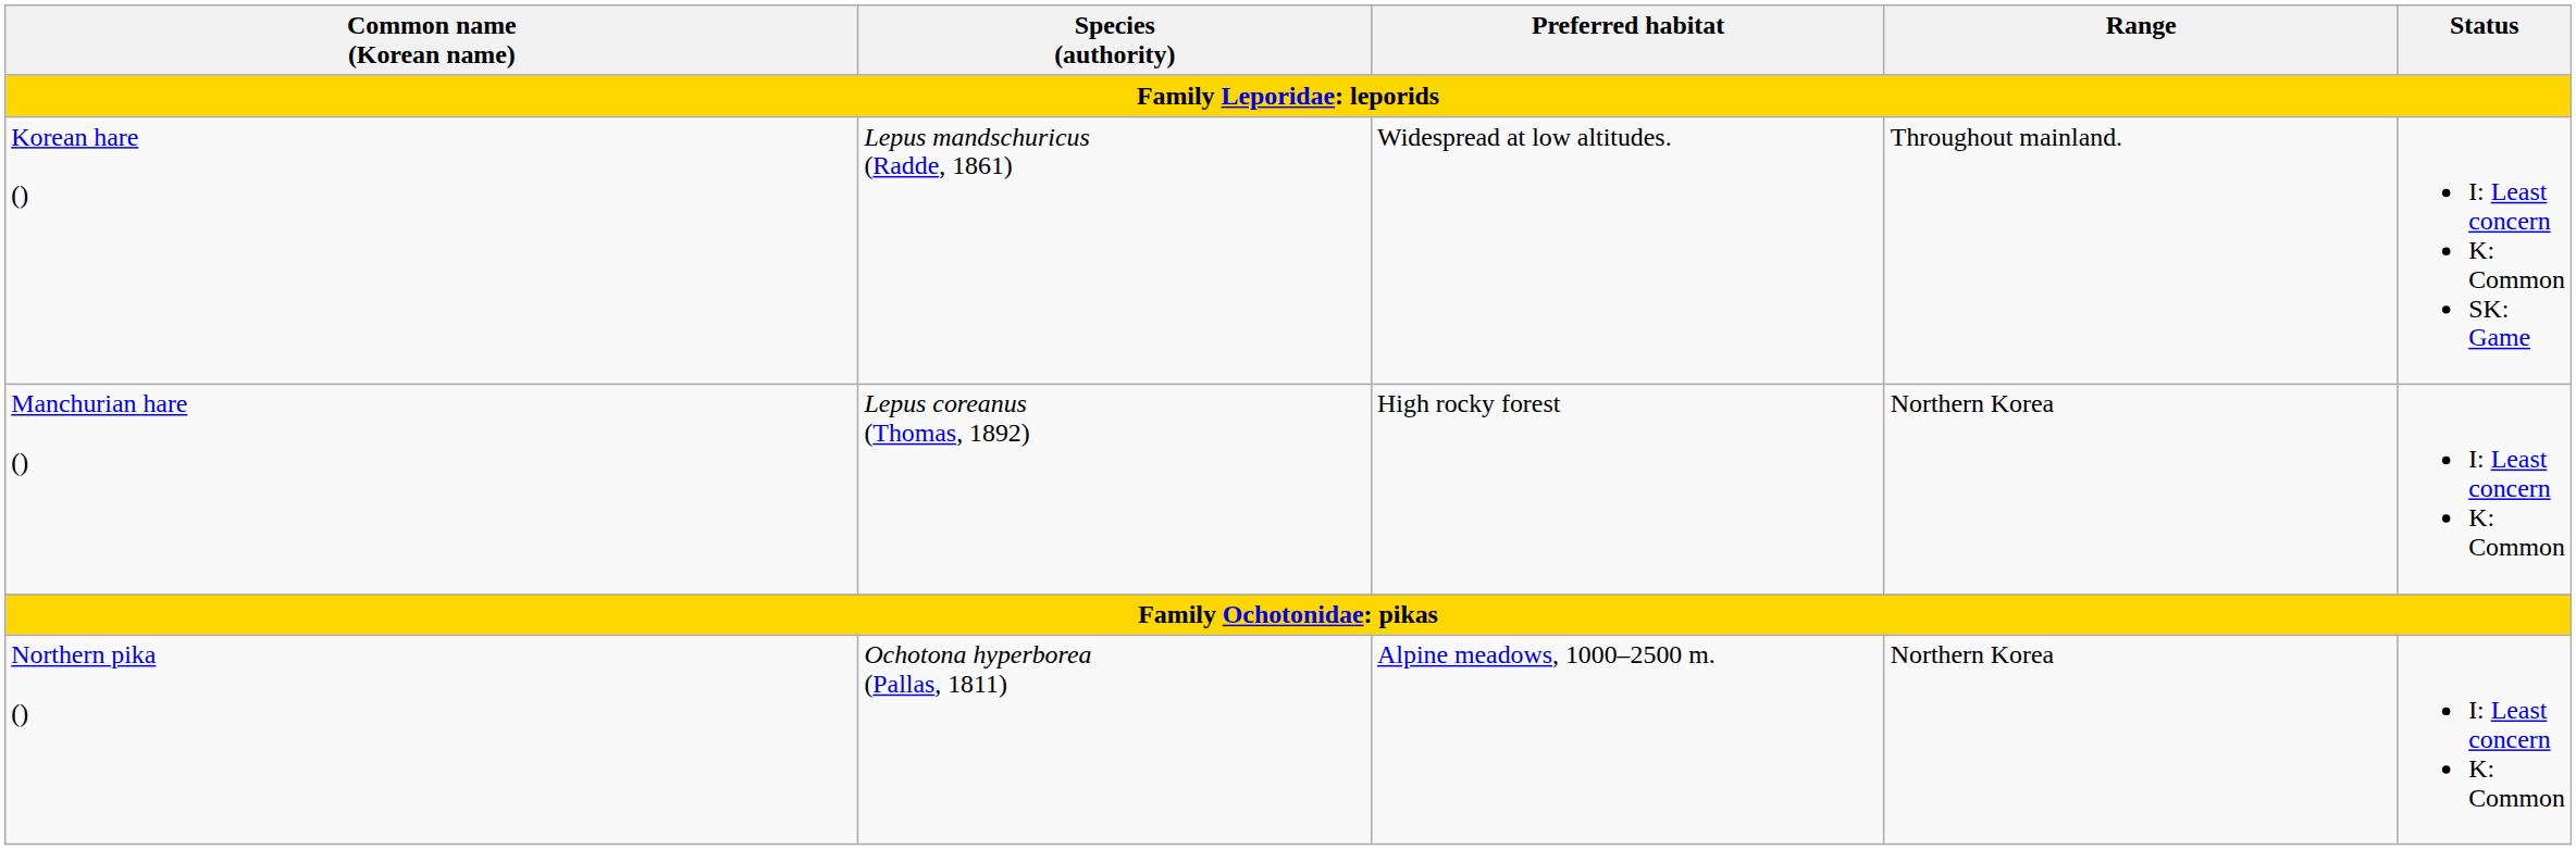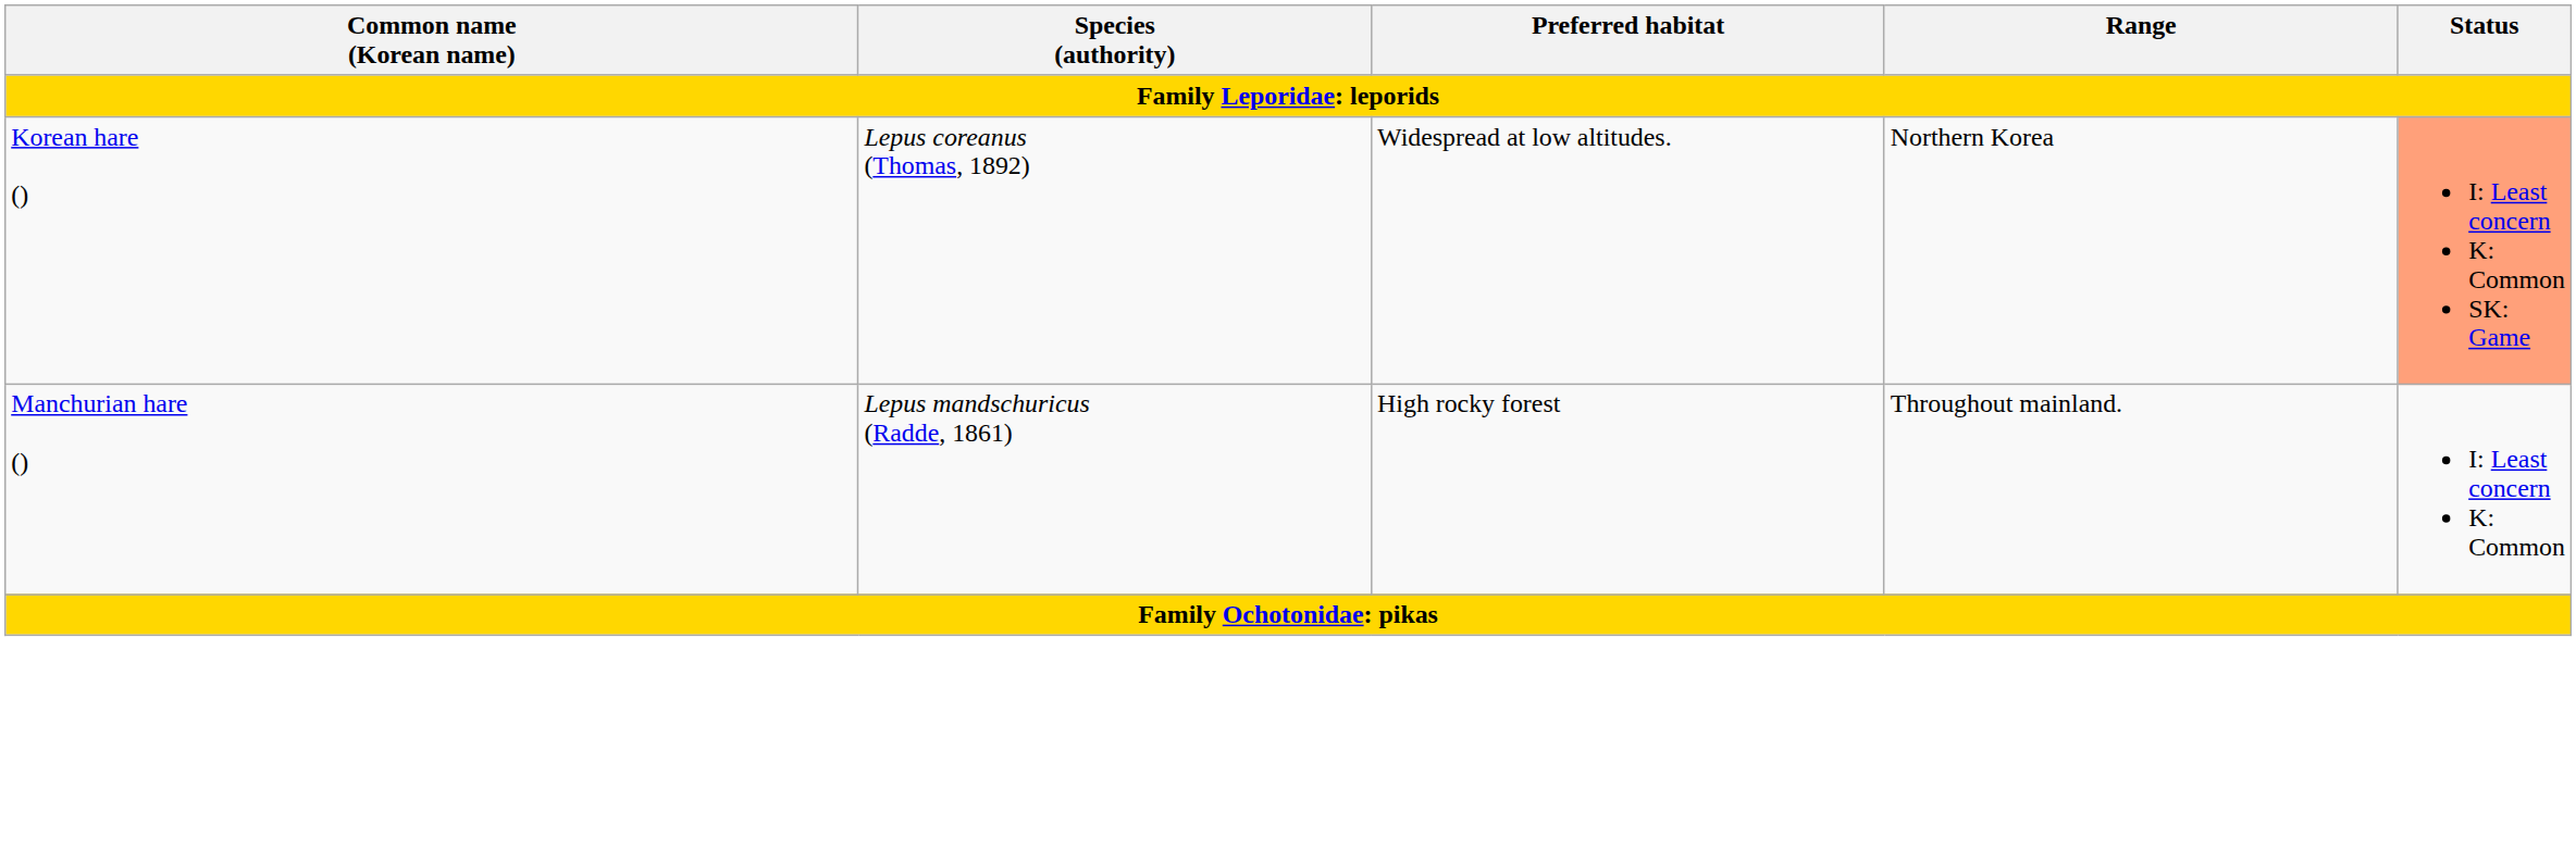Korean hare () | Species (authority): Lepus mandschuricus (Radde, 1861) -> Lepus coreanus (Thomas, 1892)
Korean hare () | Range: Throughout mainland. -> Northern Korea
Korean hare () | Status: no background -> lightsalmon background
Manchurian hare () | Species (authority): Lepus coreanus (Thomas, 1892) -> Lepus mandschuricus (Radde, 1861)
Manchurian hare () | Range: Northern Korea -> Throughout mainland.
- row: Northern pika () | Ochotona hyperborea (Pallas, 1811) | Alpine meadows, 1000–2500 m. | Northern Korea | I: Least concern K: Common
